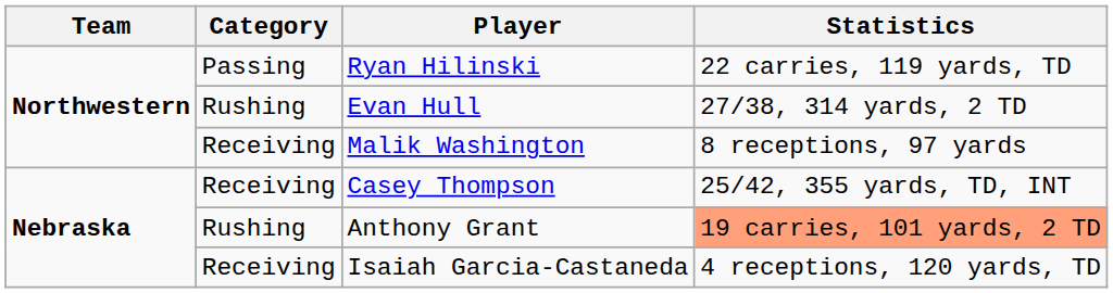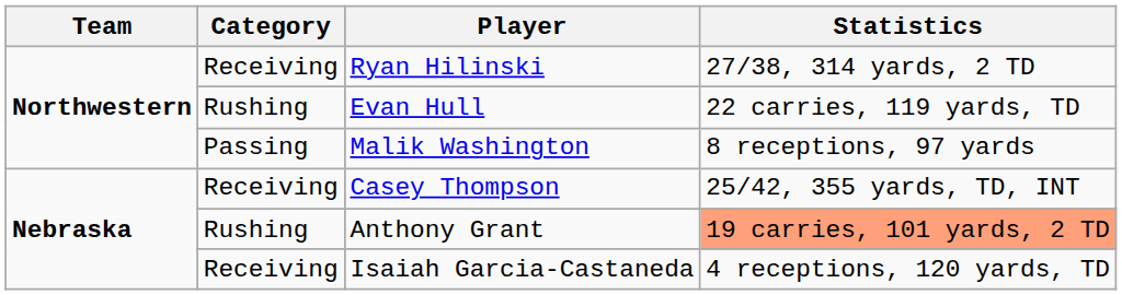Ryan Hilinski | Category: Passing -> Receiving
Ryan Hilinski | Statistics: 22 carries, 119 yards, TD -> 27/38, 314 yards, 2 TD
Evan Hull | Statistics: 27/38, 314 yards, 2 TD -> 22 carries, 119 yards, TD
Malik Washington | Category: Receiving -> Passing
